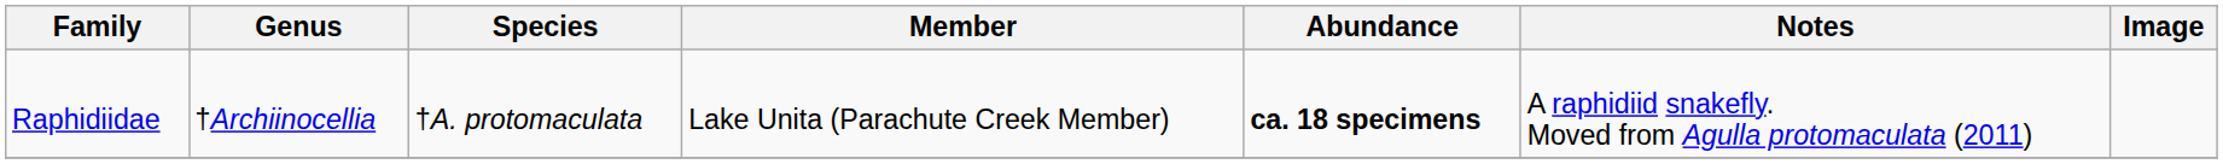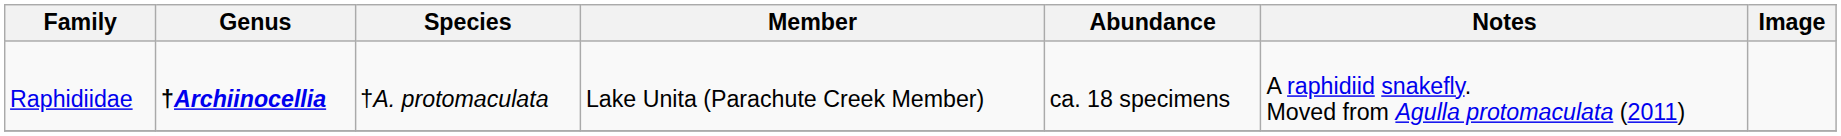Raphidiidae | Genus: normal -> bold
Raphidiidae | Abundance: bold -> normal
